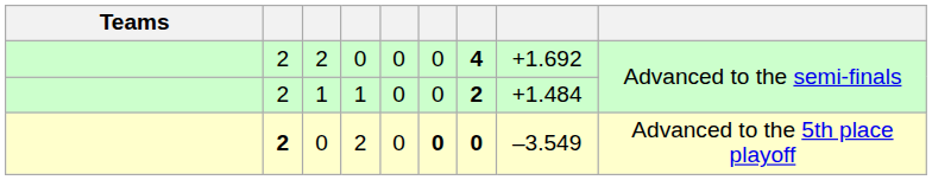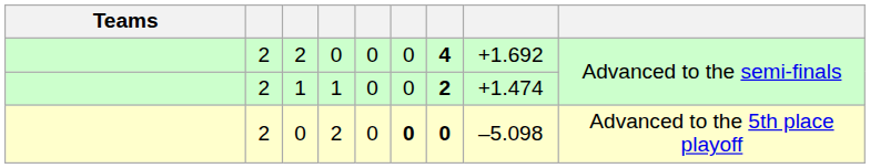row 3 | column 8: +1.484 -> +1.474
row 4 | column 2: bold -> normal
row 4 | column 8: –3.549 -> –5.098
